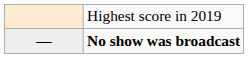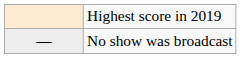— | column 2: bold -> normal
